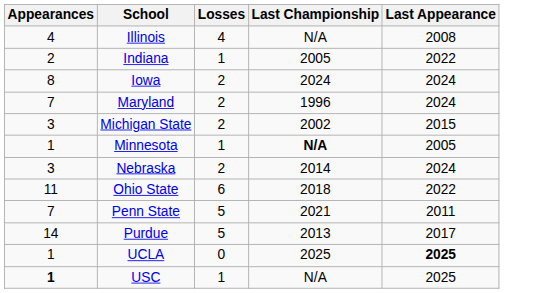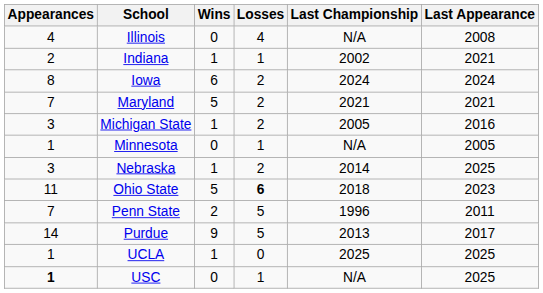+ column: Wins | 0 | 1 | 6 | 5 | 1 | 0 | 1 | 5 | 2 | 9 | 1 | 0
Indiana | Last Championship: 2005 -> 2002
Indiana | Last Appearance: 2022 -> 2021
Maryland | Last Championship: 1996 -> 2021
Maryland | Last Appearance: 2024 -> 2021
Michigan State | Last Championship: 2002 -> 2005
Michigan State | Last Appearance: 2015 -> 2016
Minnesota | Last Championship: bold -> normal
Nebraska | Last Appearance: 2024 -> 2025
Ohio State | Losses: normal -> bold
Ohio State | Last Appearance: 2022 -> 2023
Penn State | Last Championship: 2021 -> 1996
UCLA | Last Appearance: bold -> normal
